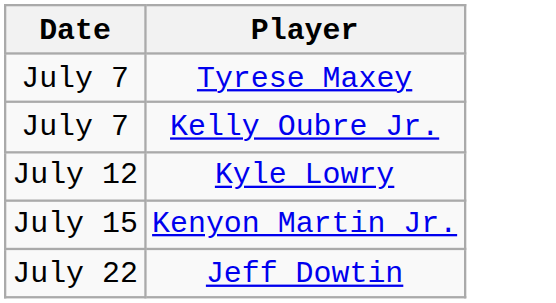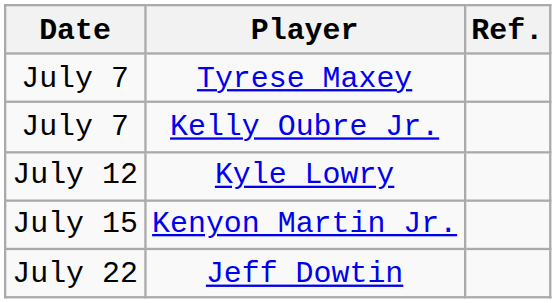+ column: Ref.
